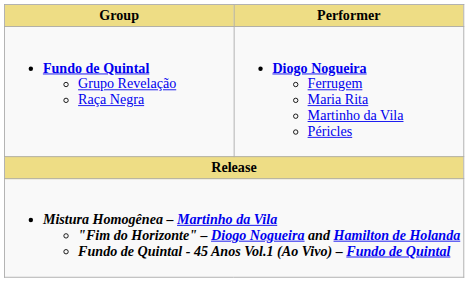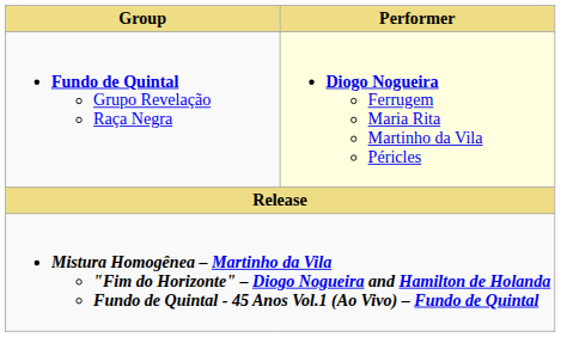Fundo de Quintal Grupo Revelação Raça Negra | Performer: no background -> lightyellow background
